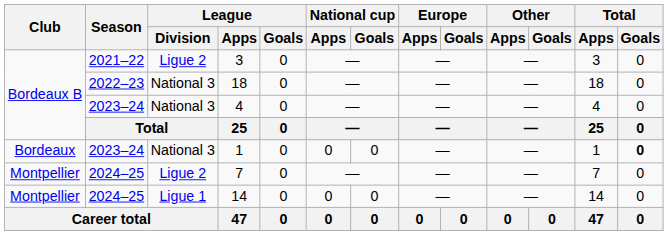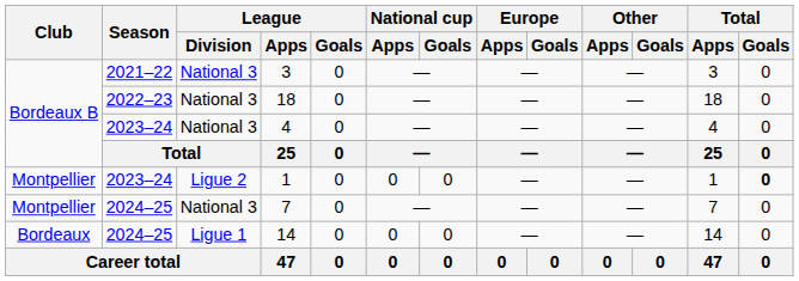row 3 | League / Division: Ligue 2 -> National 3
row 7 | Club: Bordeaux -> Montpellier
row 7 | League / Division: National 3 -> Ligue 2
row 8 | League / Division: Ligue 2 -> National 3
row 9 | Club: Montpellier -> Bordeaux
